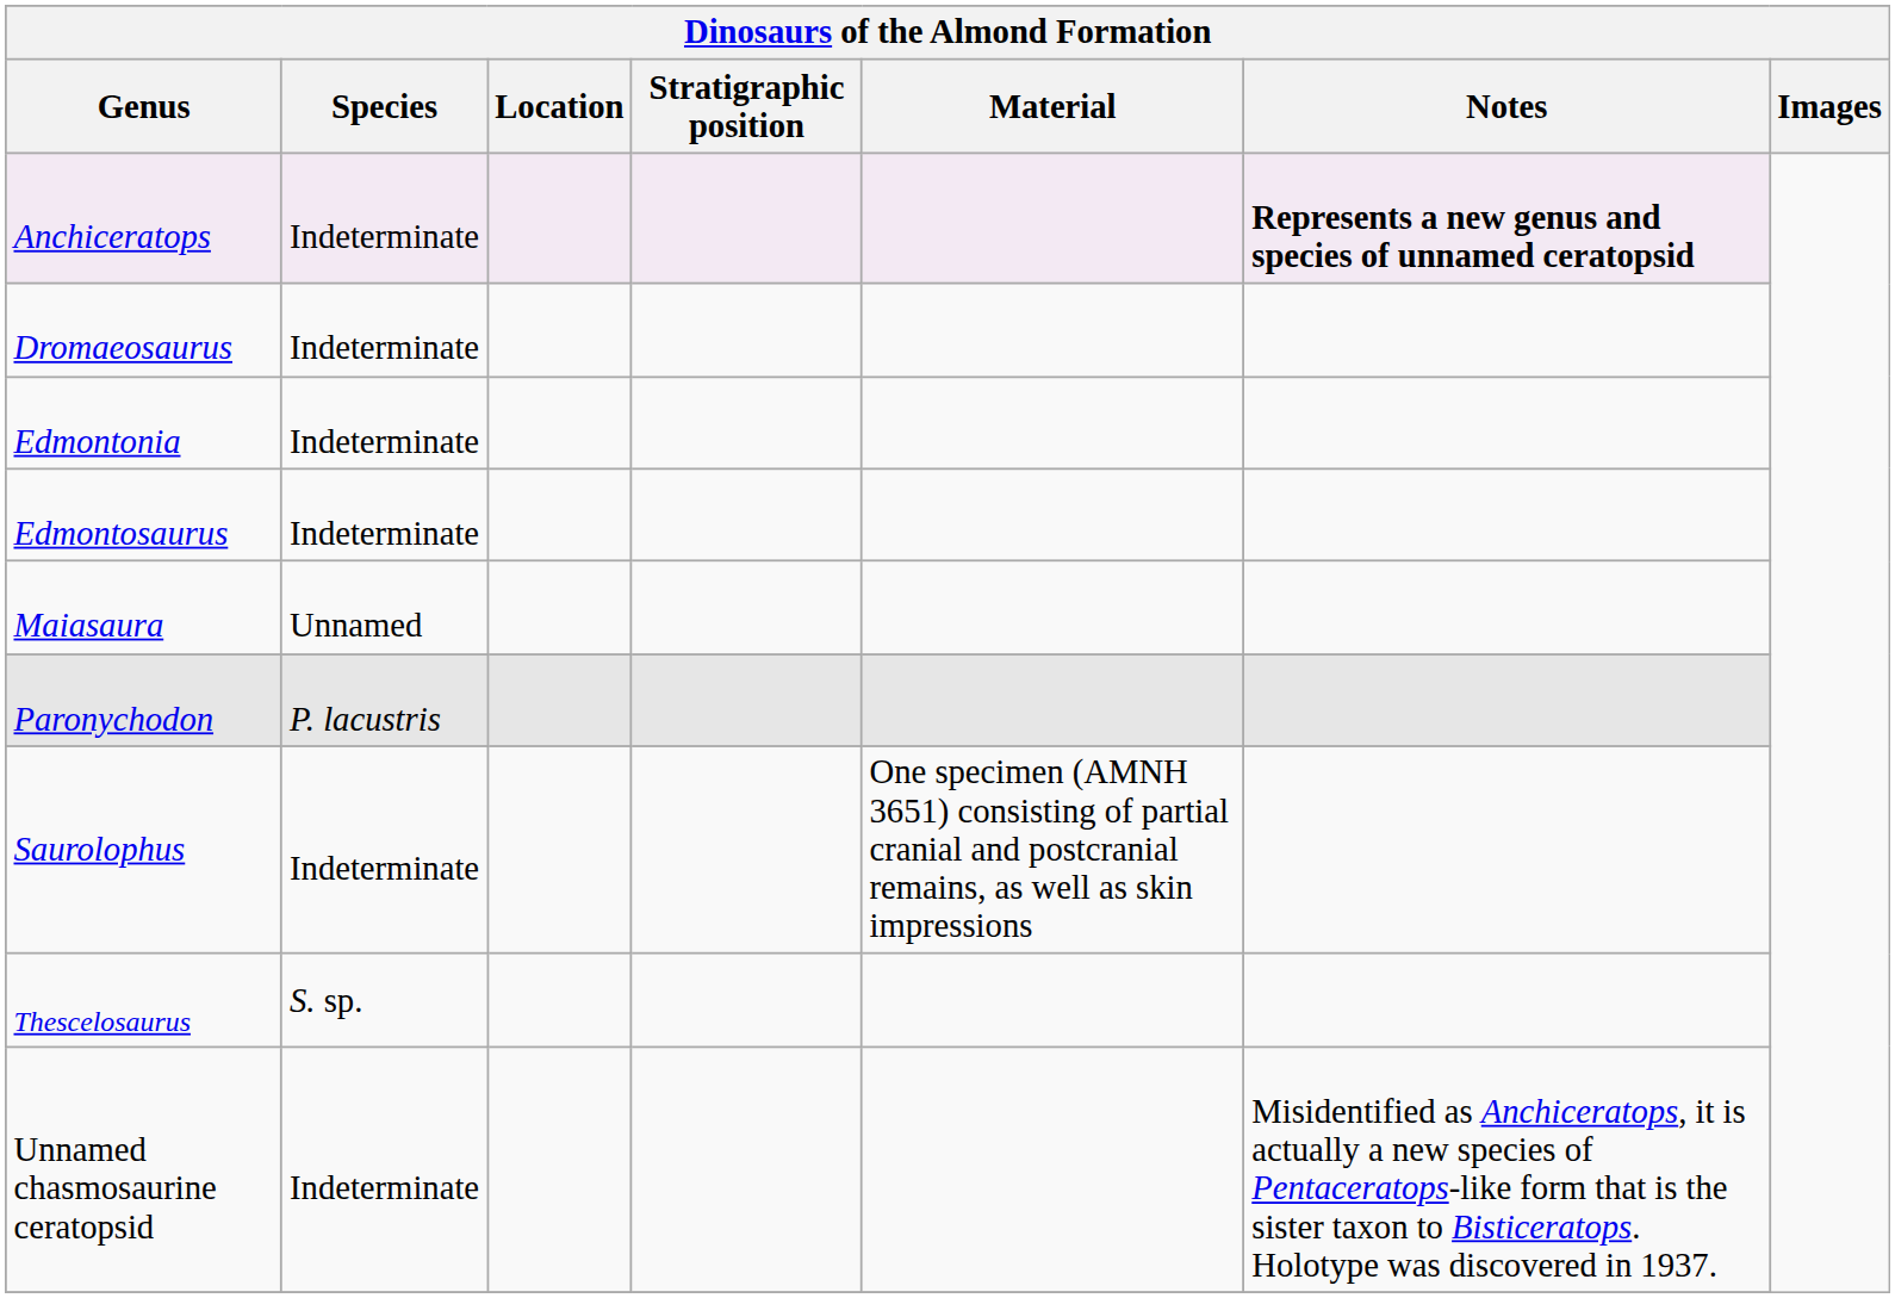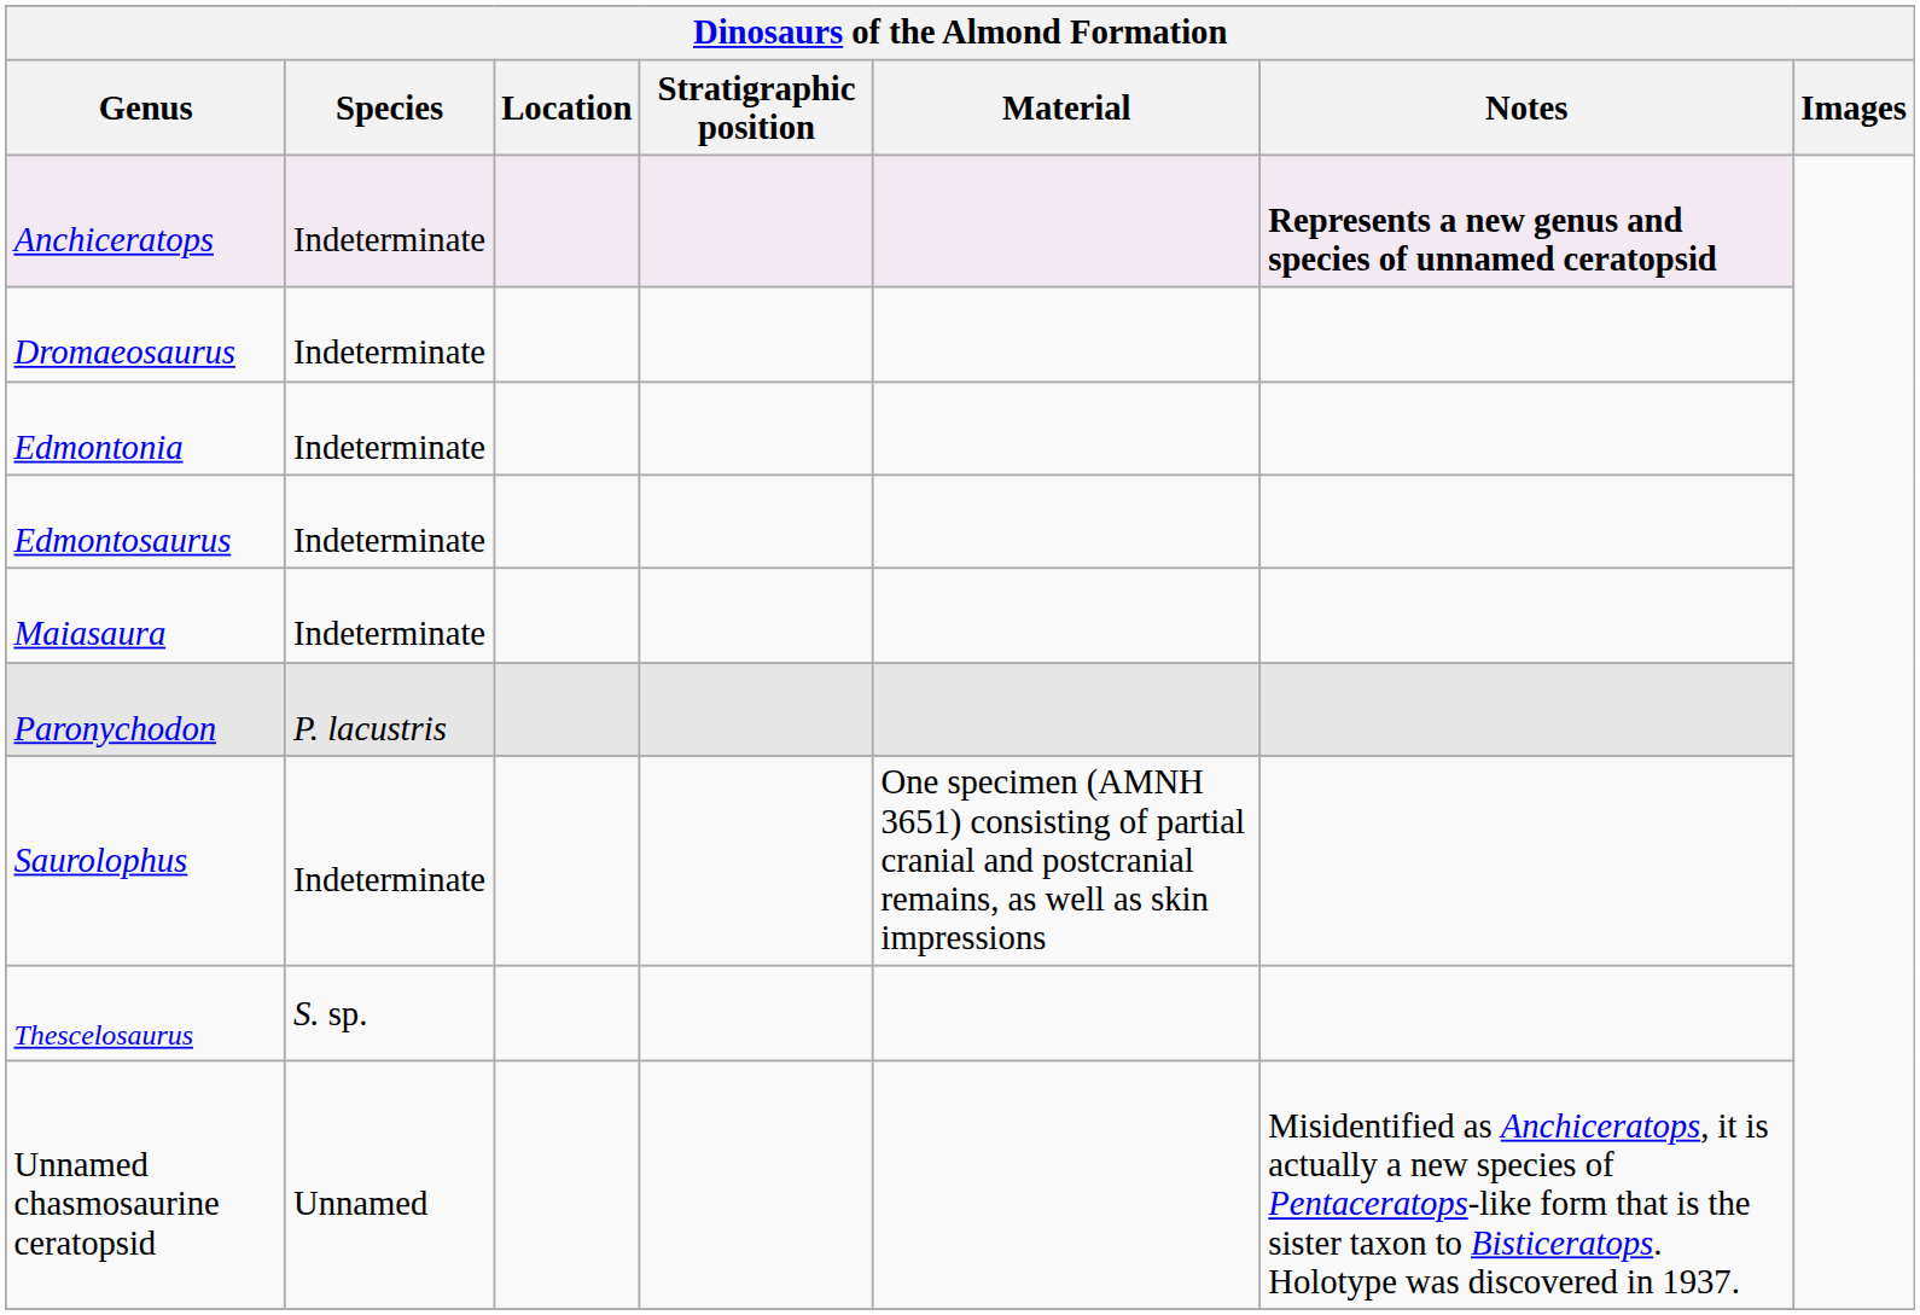Maiasaura | Species: Unnamed -> Indeterminate
Unnamed chasmosaurine ceratopsid | Species: Indeterminate -> Unnamed
